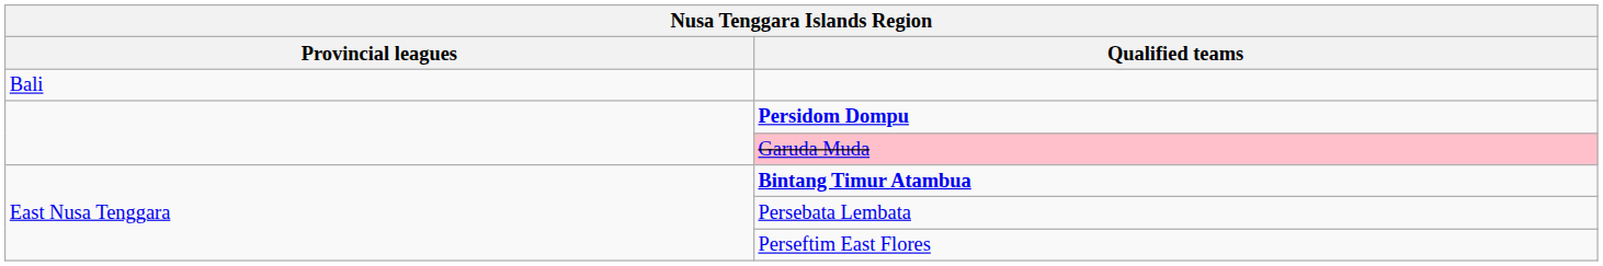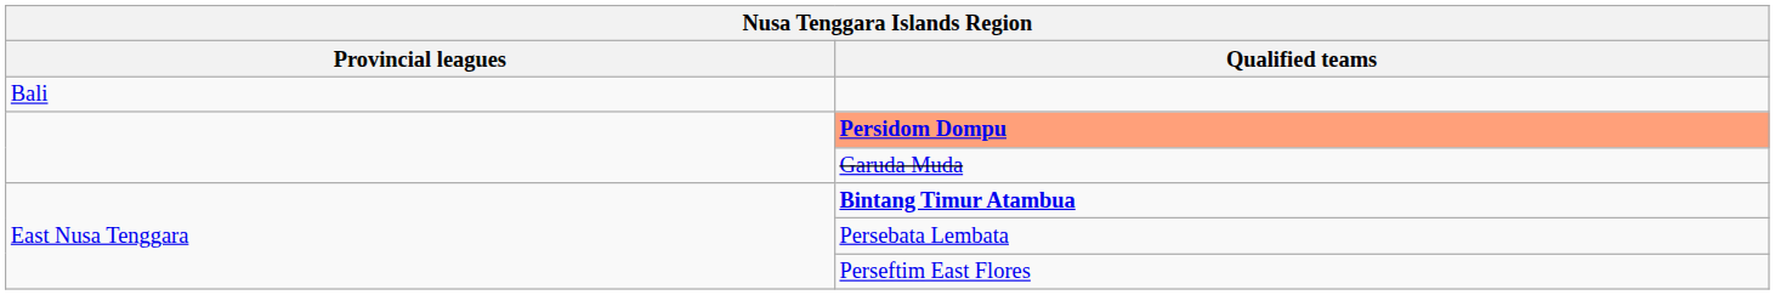Persidom Dompu | Qualified teams: no background -> lightsalmon background
Garuda Muda | Qualified teams: pink background -> no background
